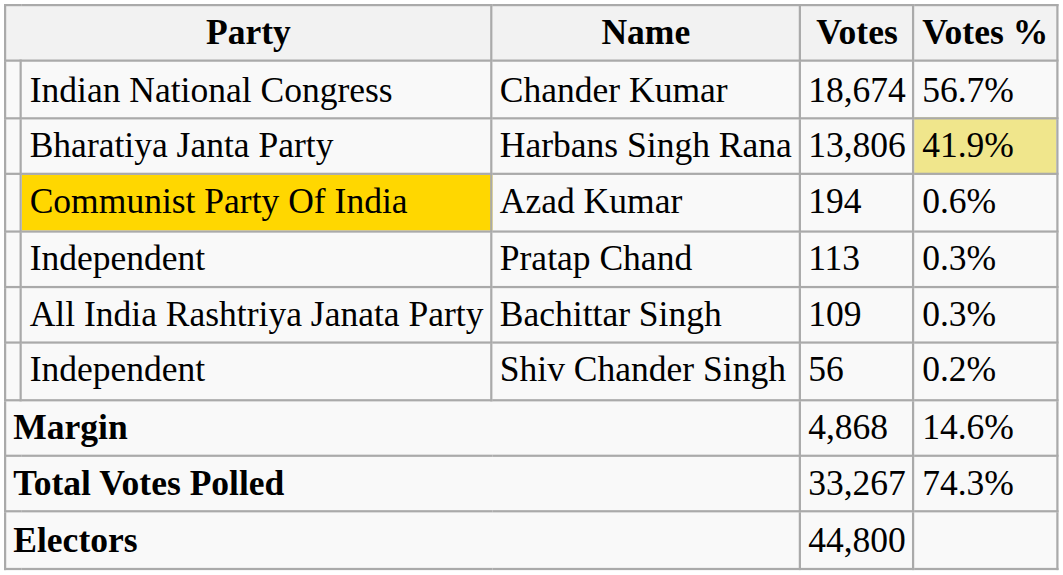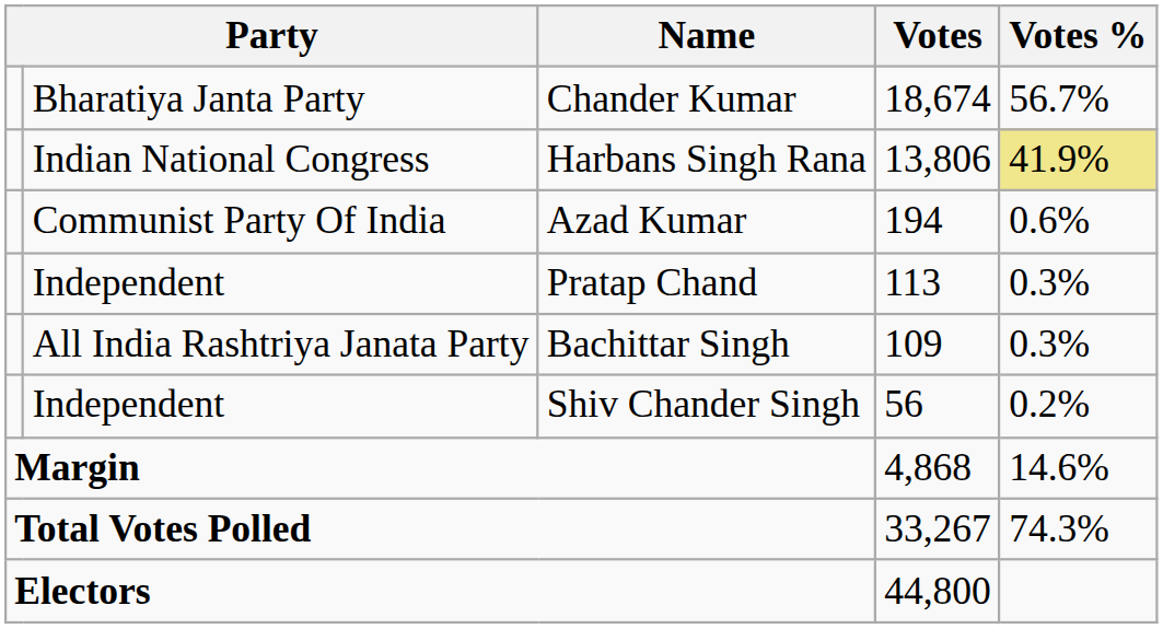Chander Kumar | column 2: Indian National Congress -> Bharatiya Janta Party
Harbans Singh Rana | column 2: Bharatiya Janta Party -> Indian National Congress
Azad Kumar | column 2: gold background -> no background
